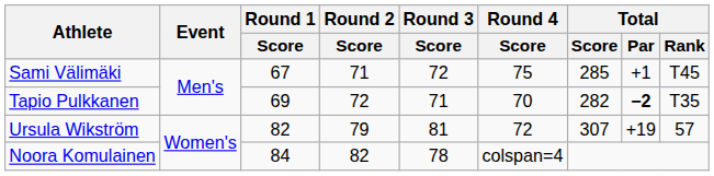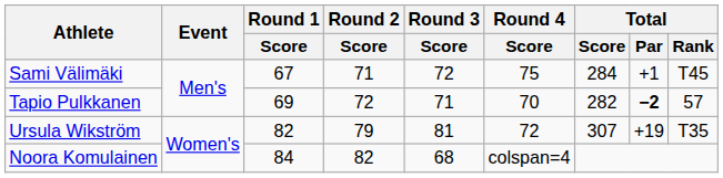Sami Välimäki | Total / Score: 285 -> 284
Tapio Pulkkanen | Total / Rank: T35 -> 57
Ursula Wikström | Total / Rank: 57 -> T35
Noora Komulainen | Round 3 / Score: 78 -> 68
